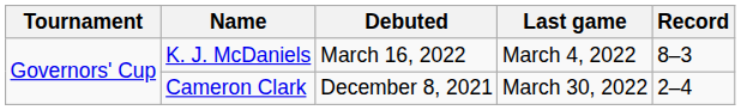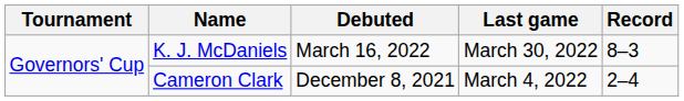K. J. McDaniels | Last game: March 4, 2022 -> March 30, 2022
Cameron Clark | Last game: March 30, 2022 -> March 4, 2022
